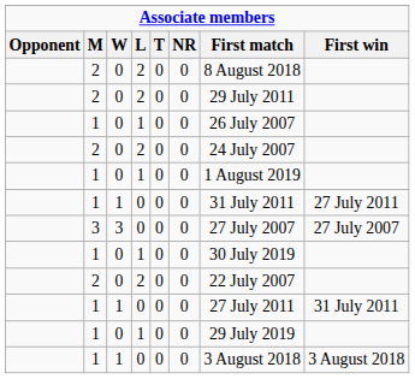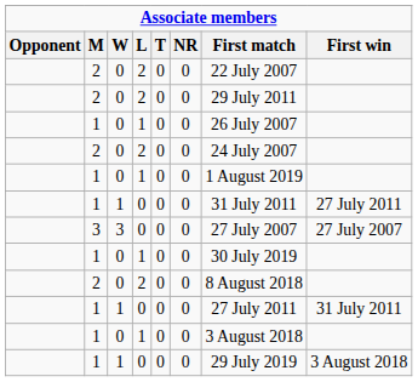row 3 | First match: 8 August 2018 -> 22 July 2007
row 11 | First match: 22 July 2007 -> 8 August 2018
row 13 | First match: 29 July 2019 -> 3 August 2018
row 14 | First match: 3 August 2018 -> 29 July 2019
